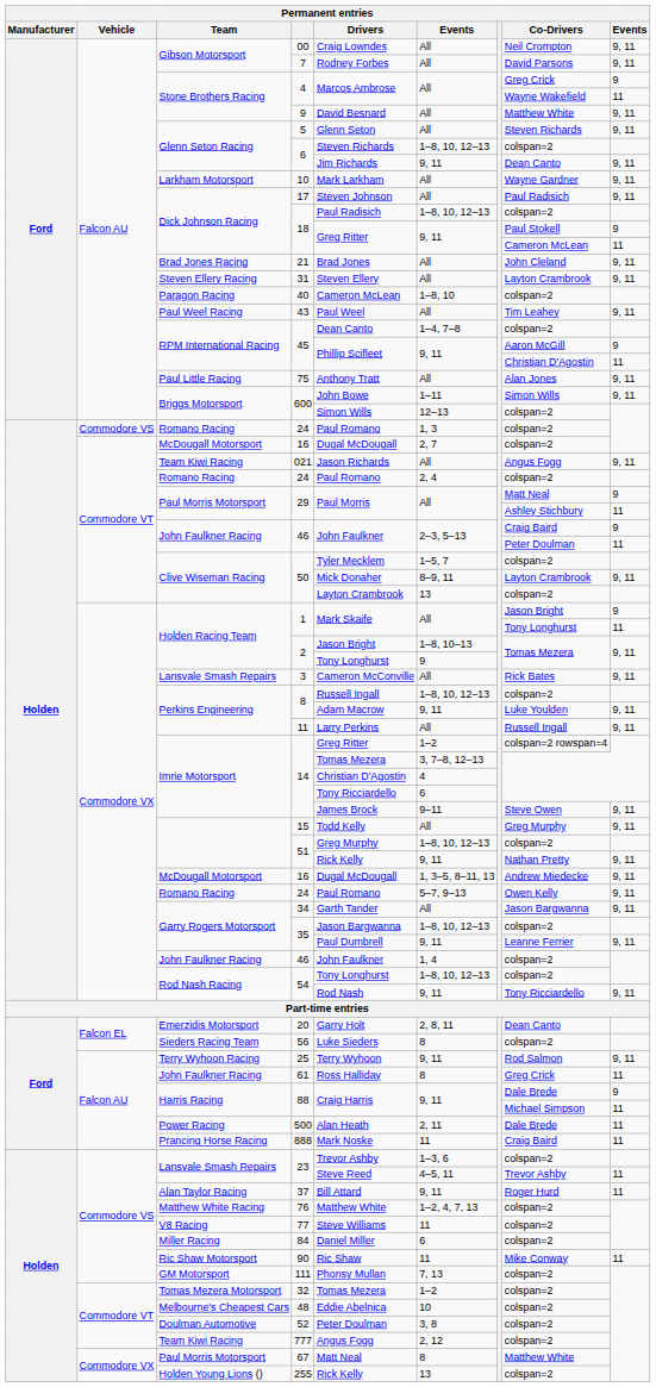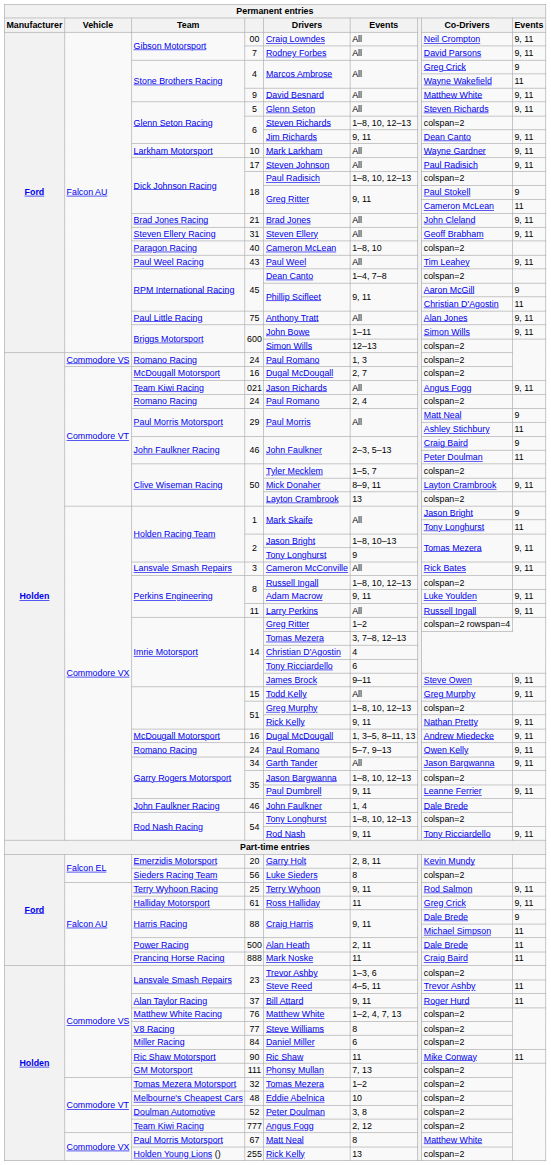31 | Co-Drivers: Layton Crambrook -> Geoff Brabham
Commodore VX / 46 | Co-Drivers: colspan=2 -> Dale Brede
20 | Co-Drivers: Dean Canto -> Kevin Mundy
61 | Team: John Faulkner Racing -> Halliday Motorsport
61 | column 6: 8 -> 11
61 | column 9: 11 -> 9, 11
77 | column 6: 11 -> 8
